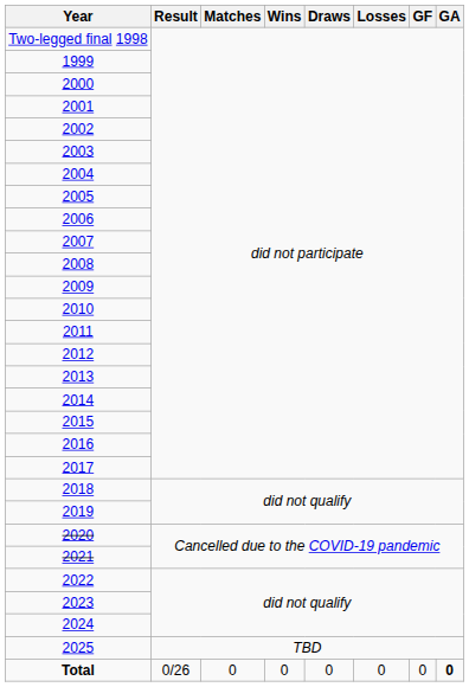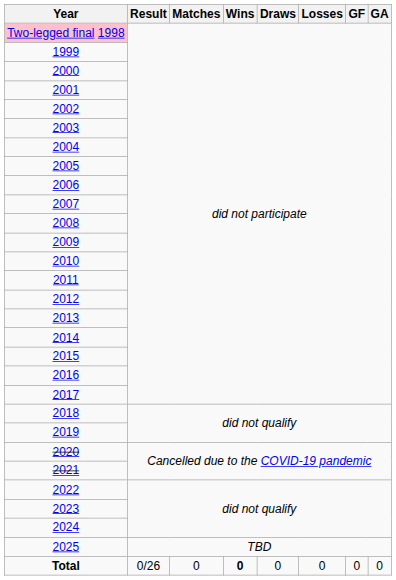Two-legged final 1998 | Year: no background -> pink background
Total | Wins: normal -> bold
Total | GA: bold -> normal
